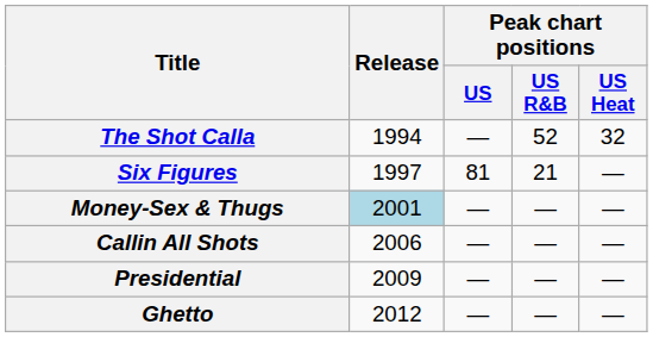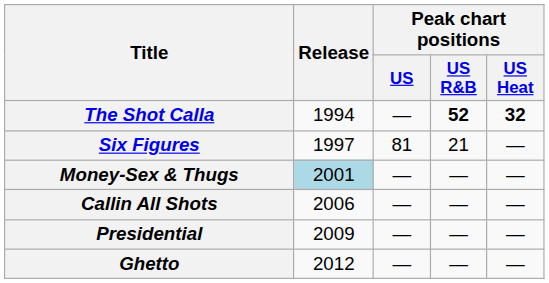The Shot Calla | Peak chart positions / US R&B: normal -> bold
The Shot Calla | Peak chart positions / US Heat: normal -> bold
